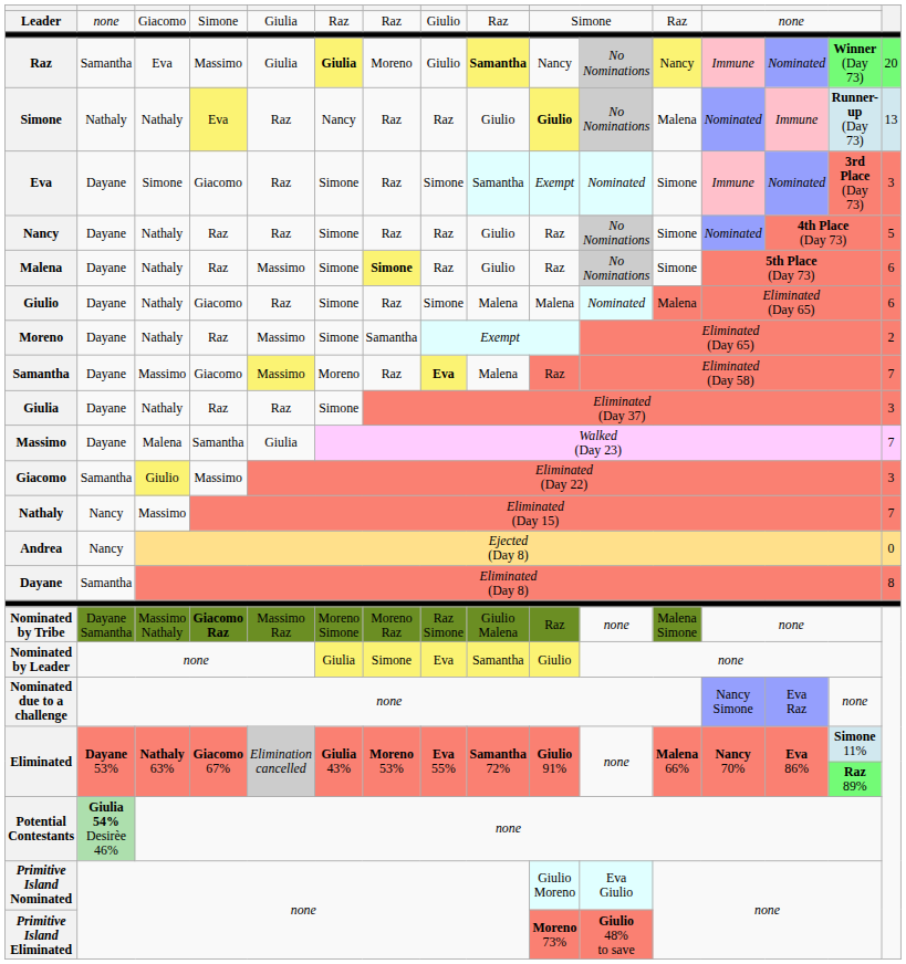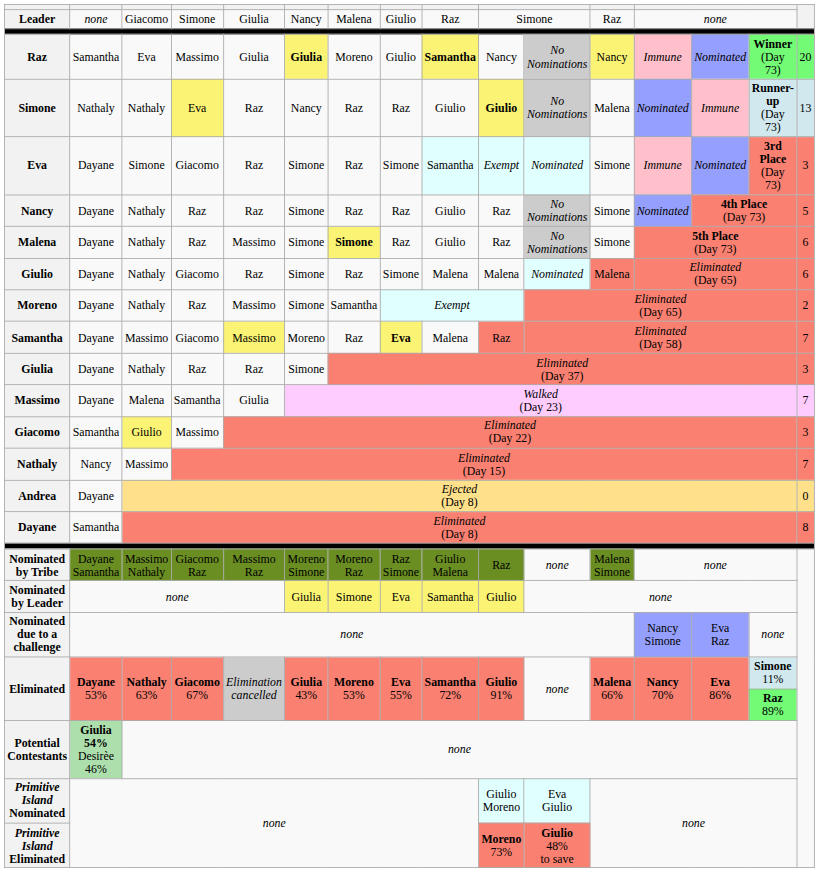Leader | column 6: Raz -> Nancy
Leader | column 7: Raz -> Malena
Andrea | column 2: Nancy -> Dayane
Nominated by Tribe | column 4: bold -> normal
